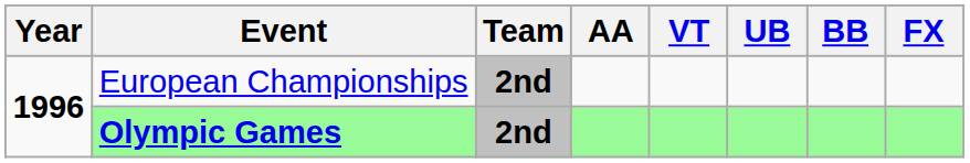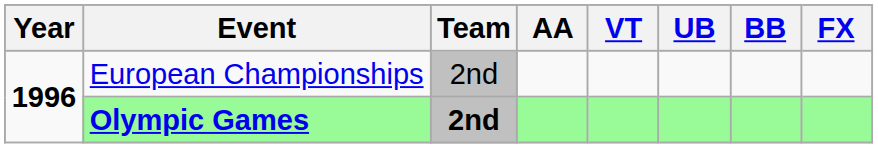European Championships | Team: bold -> normal
